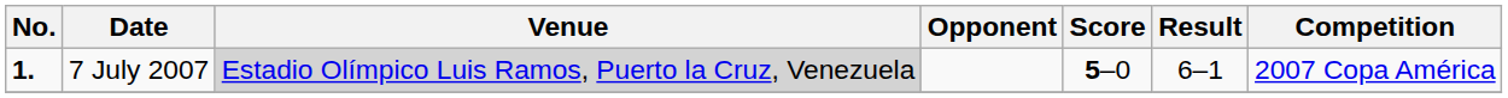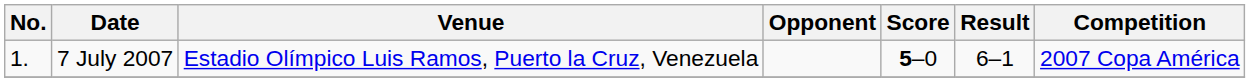7 July 2007 | No.: bold -> normal
7 July 2007 | Venue: lightgrey background -> no background
